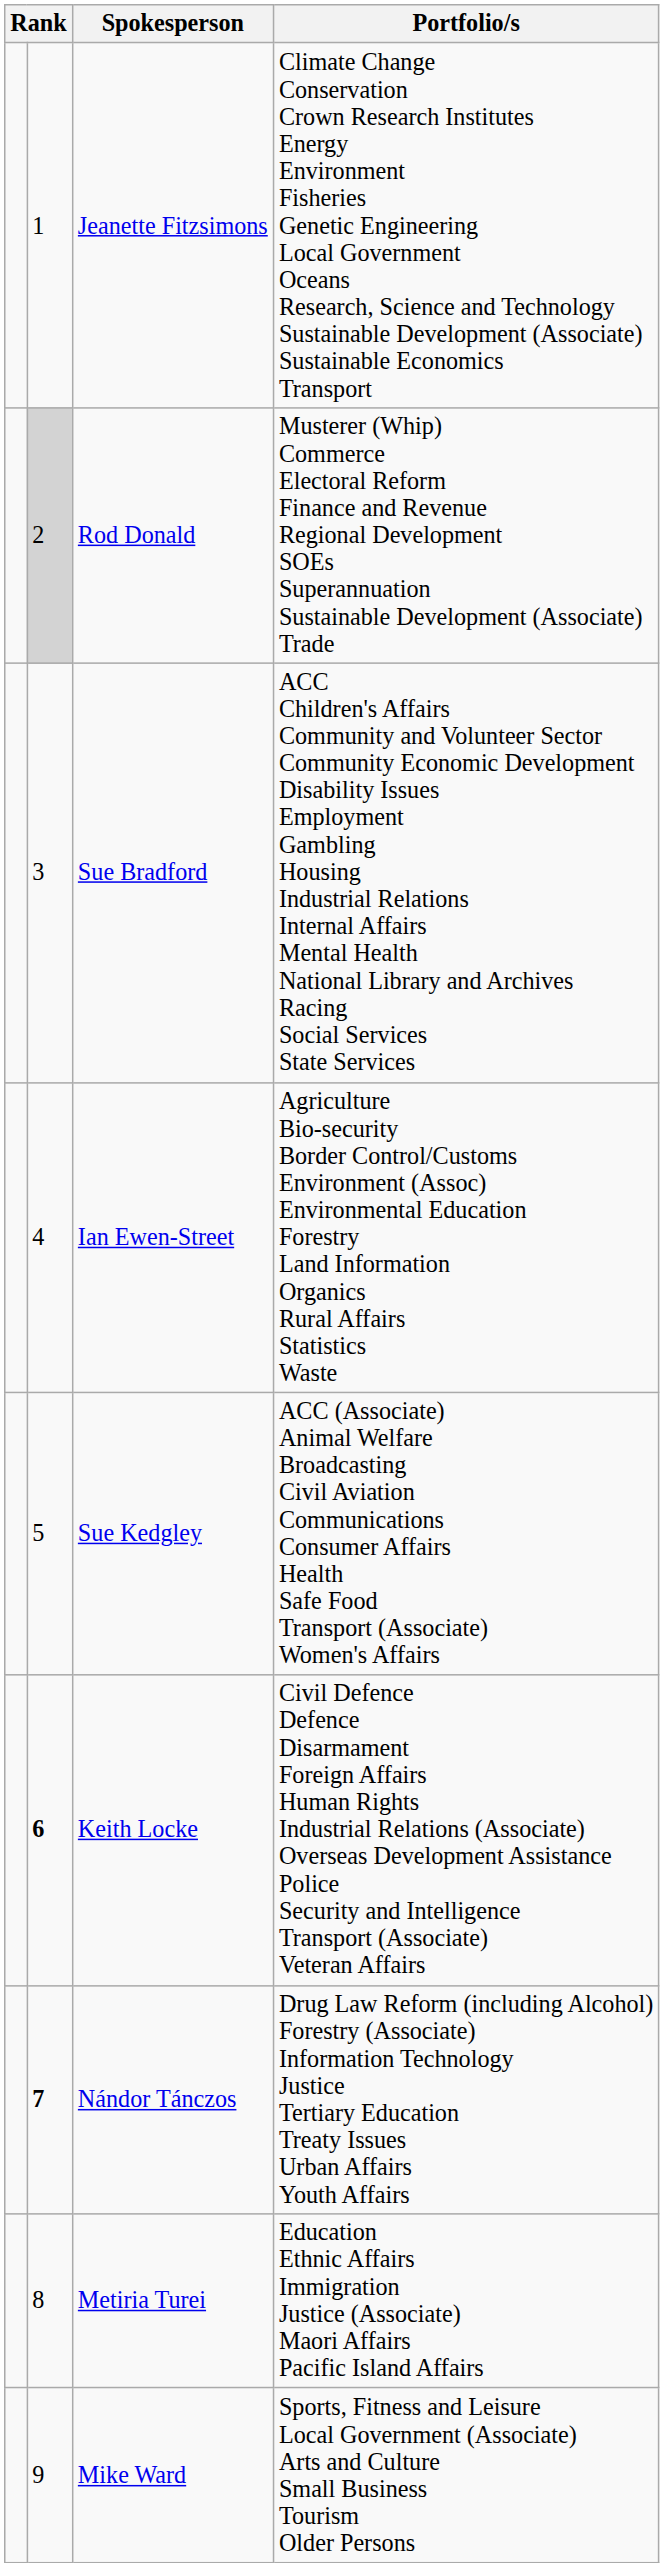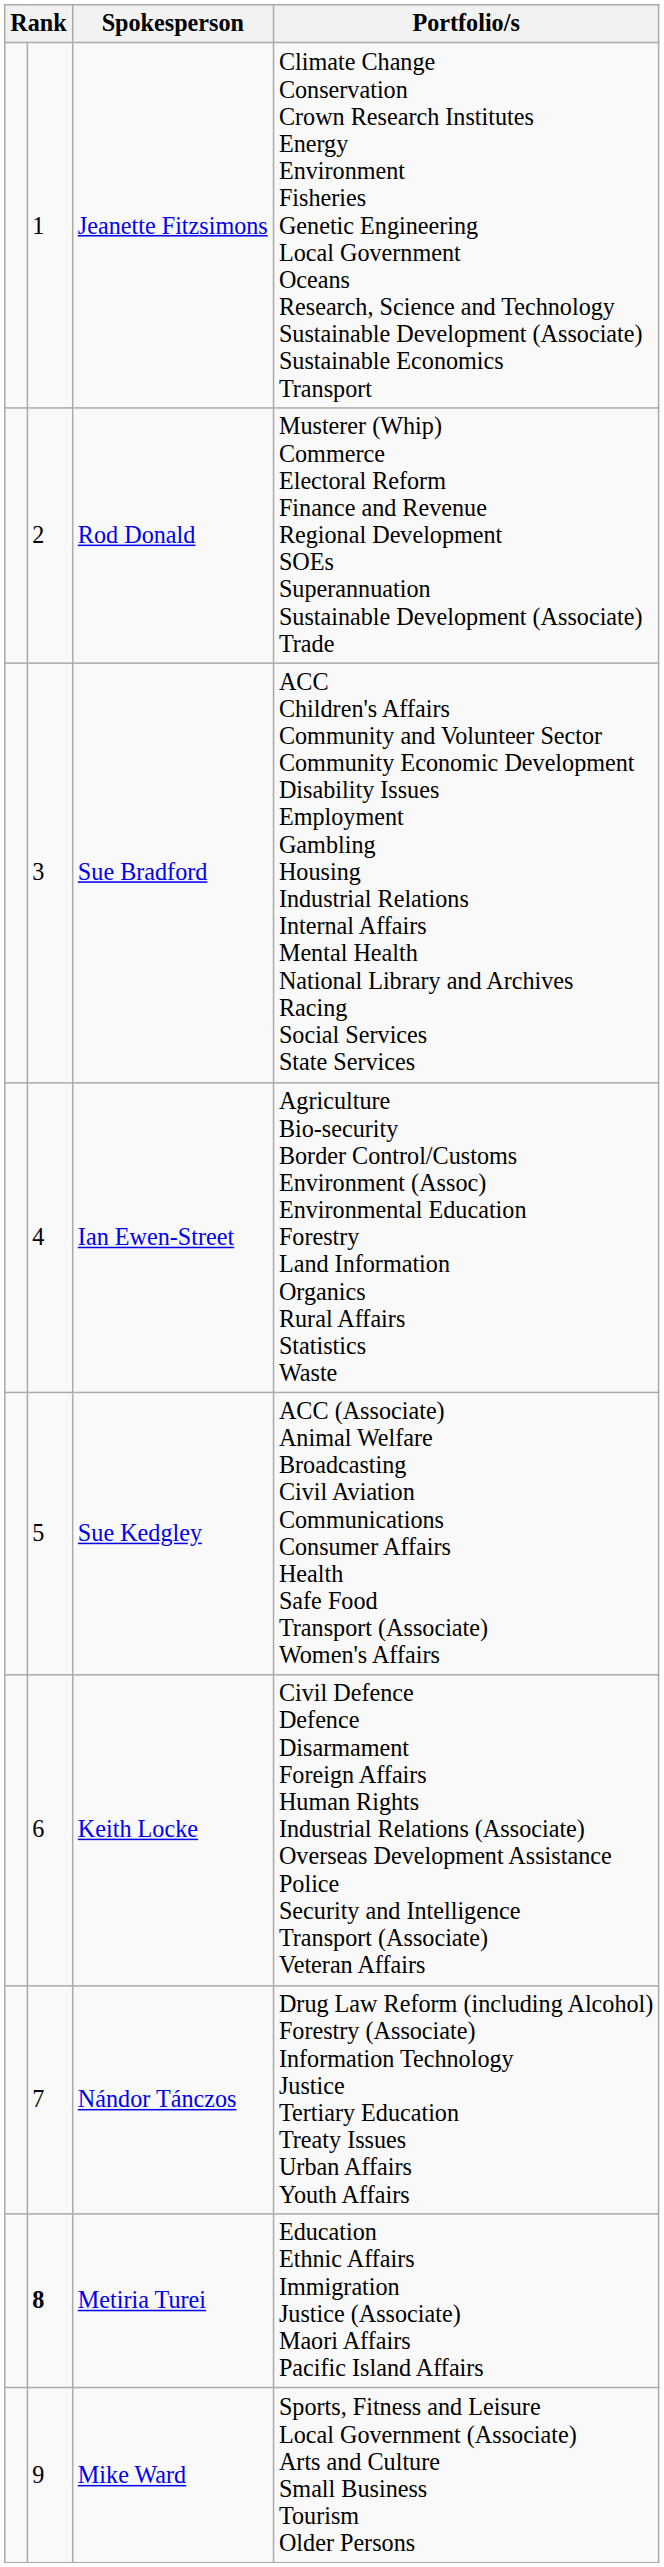Rod Donald | column 2: lightgrey background -> no background
Keith Locke | column 2: bold -> normal
Nándor Tánczos | column 2: bold -> normal
Metiria Turei | column 2: normal -> bold
